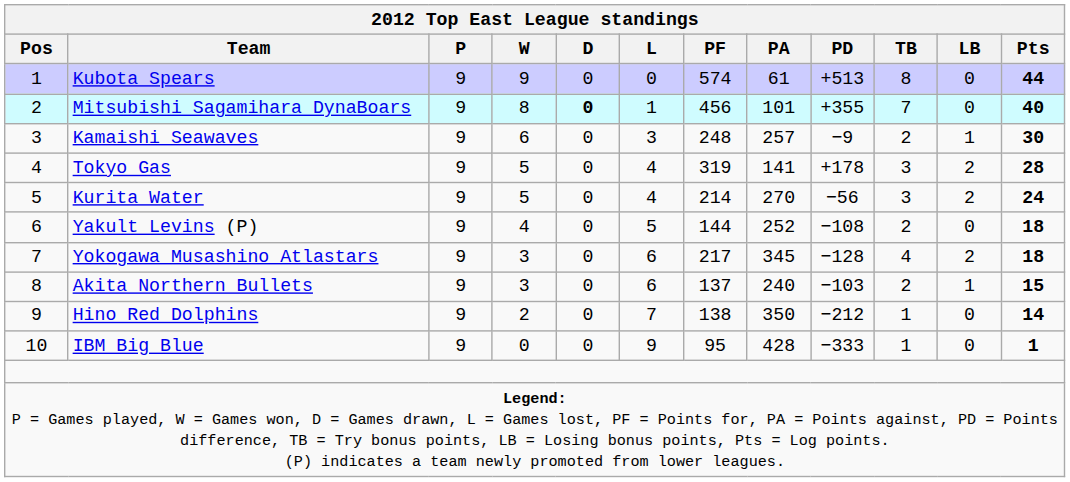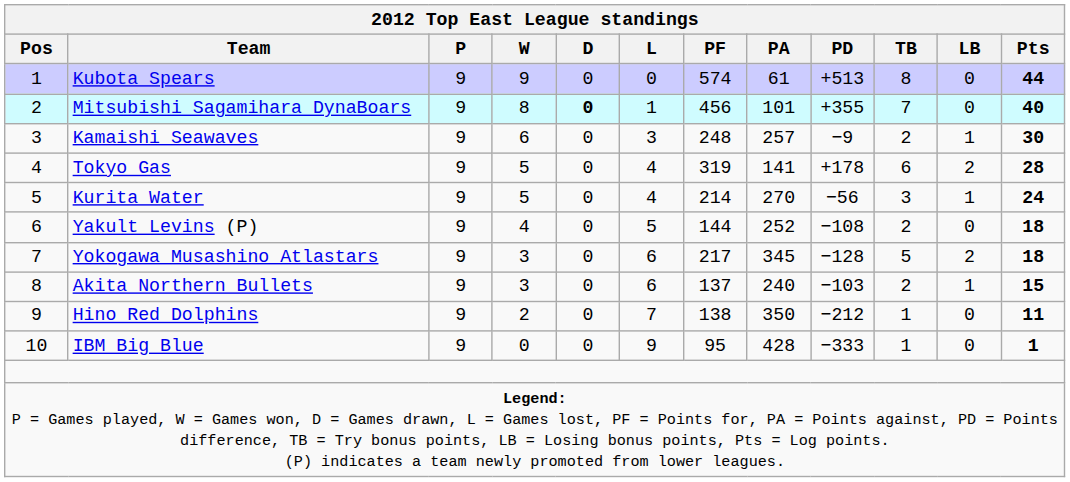Tokyo Gas | TB: 3 -> 6
Kurita Water | LB: 2 -> 1
Yokogawa Musashino Atlastars | TB: 4 -> 5
Hino Red Dolphins | Pts: 14 -> 11
